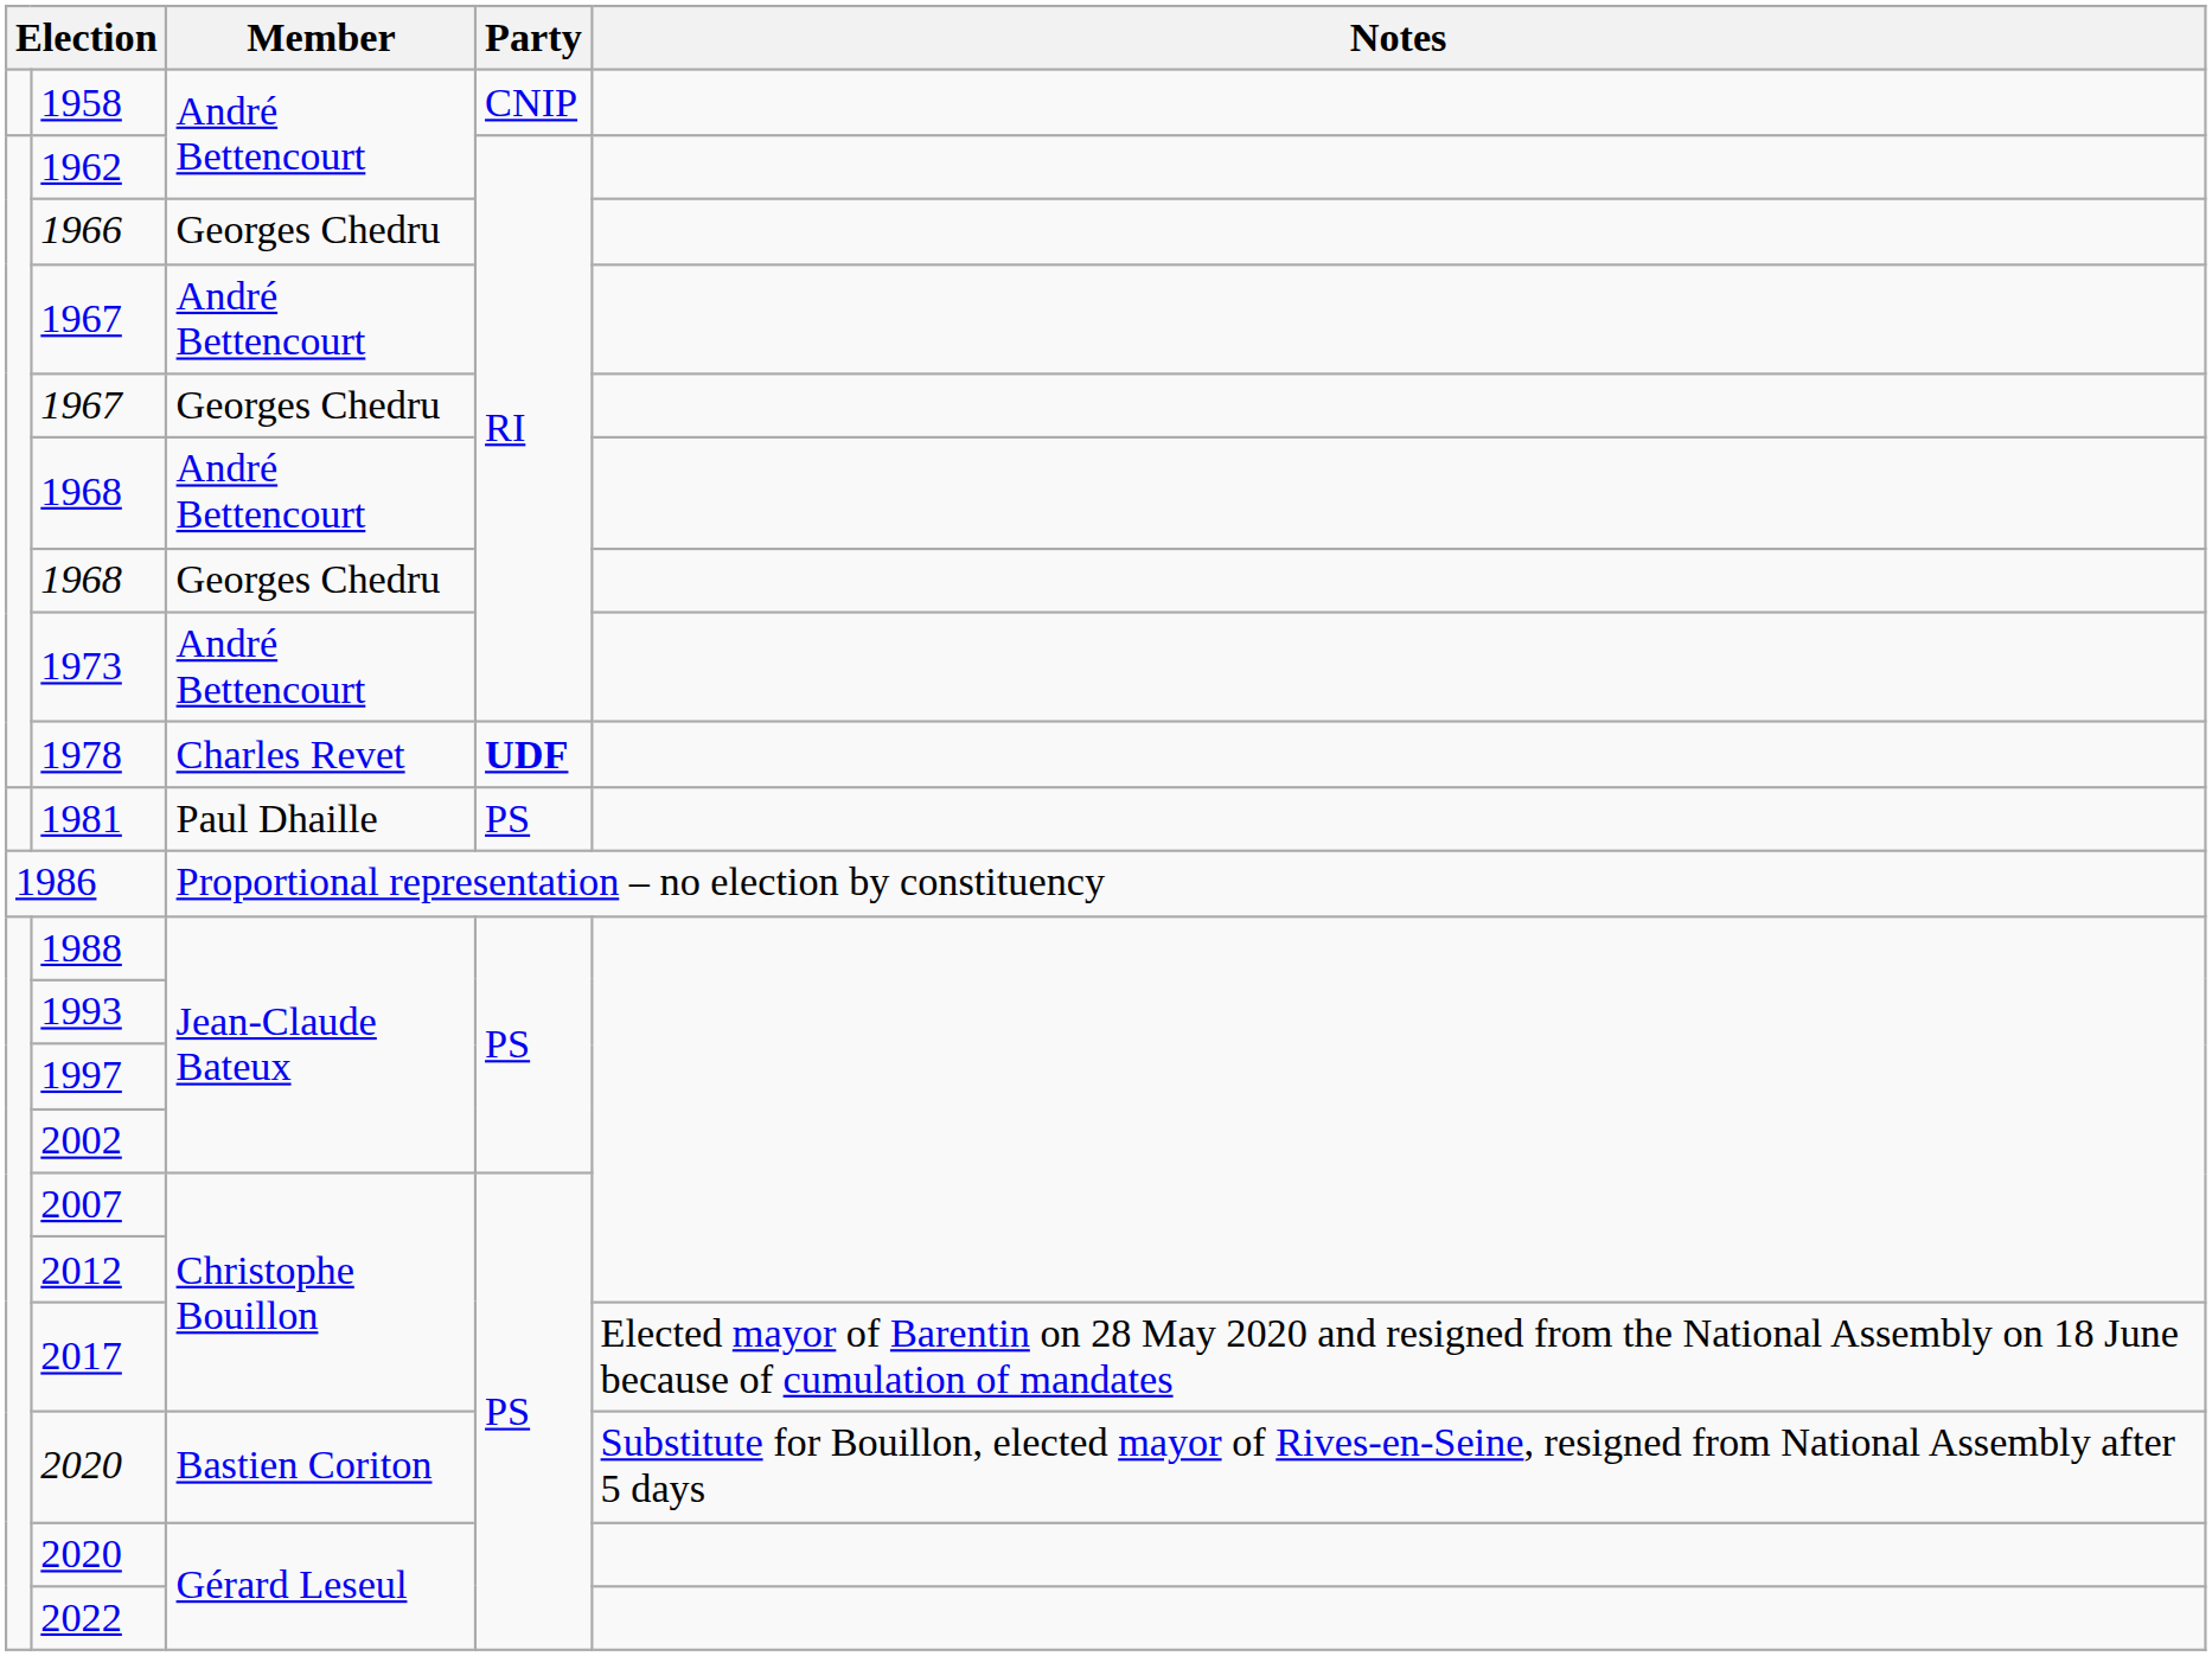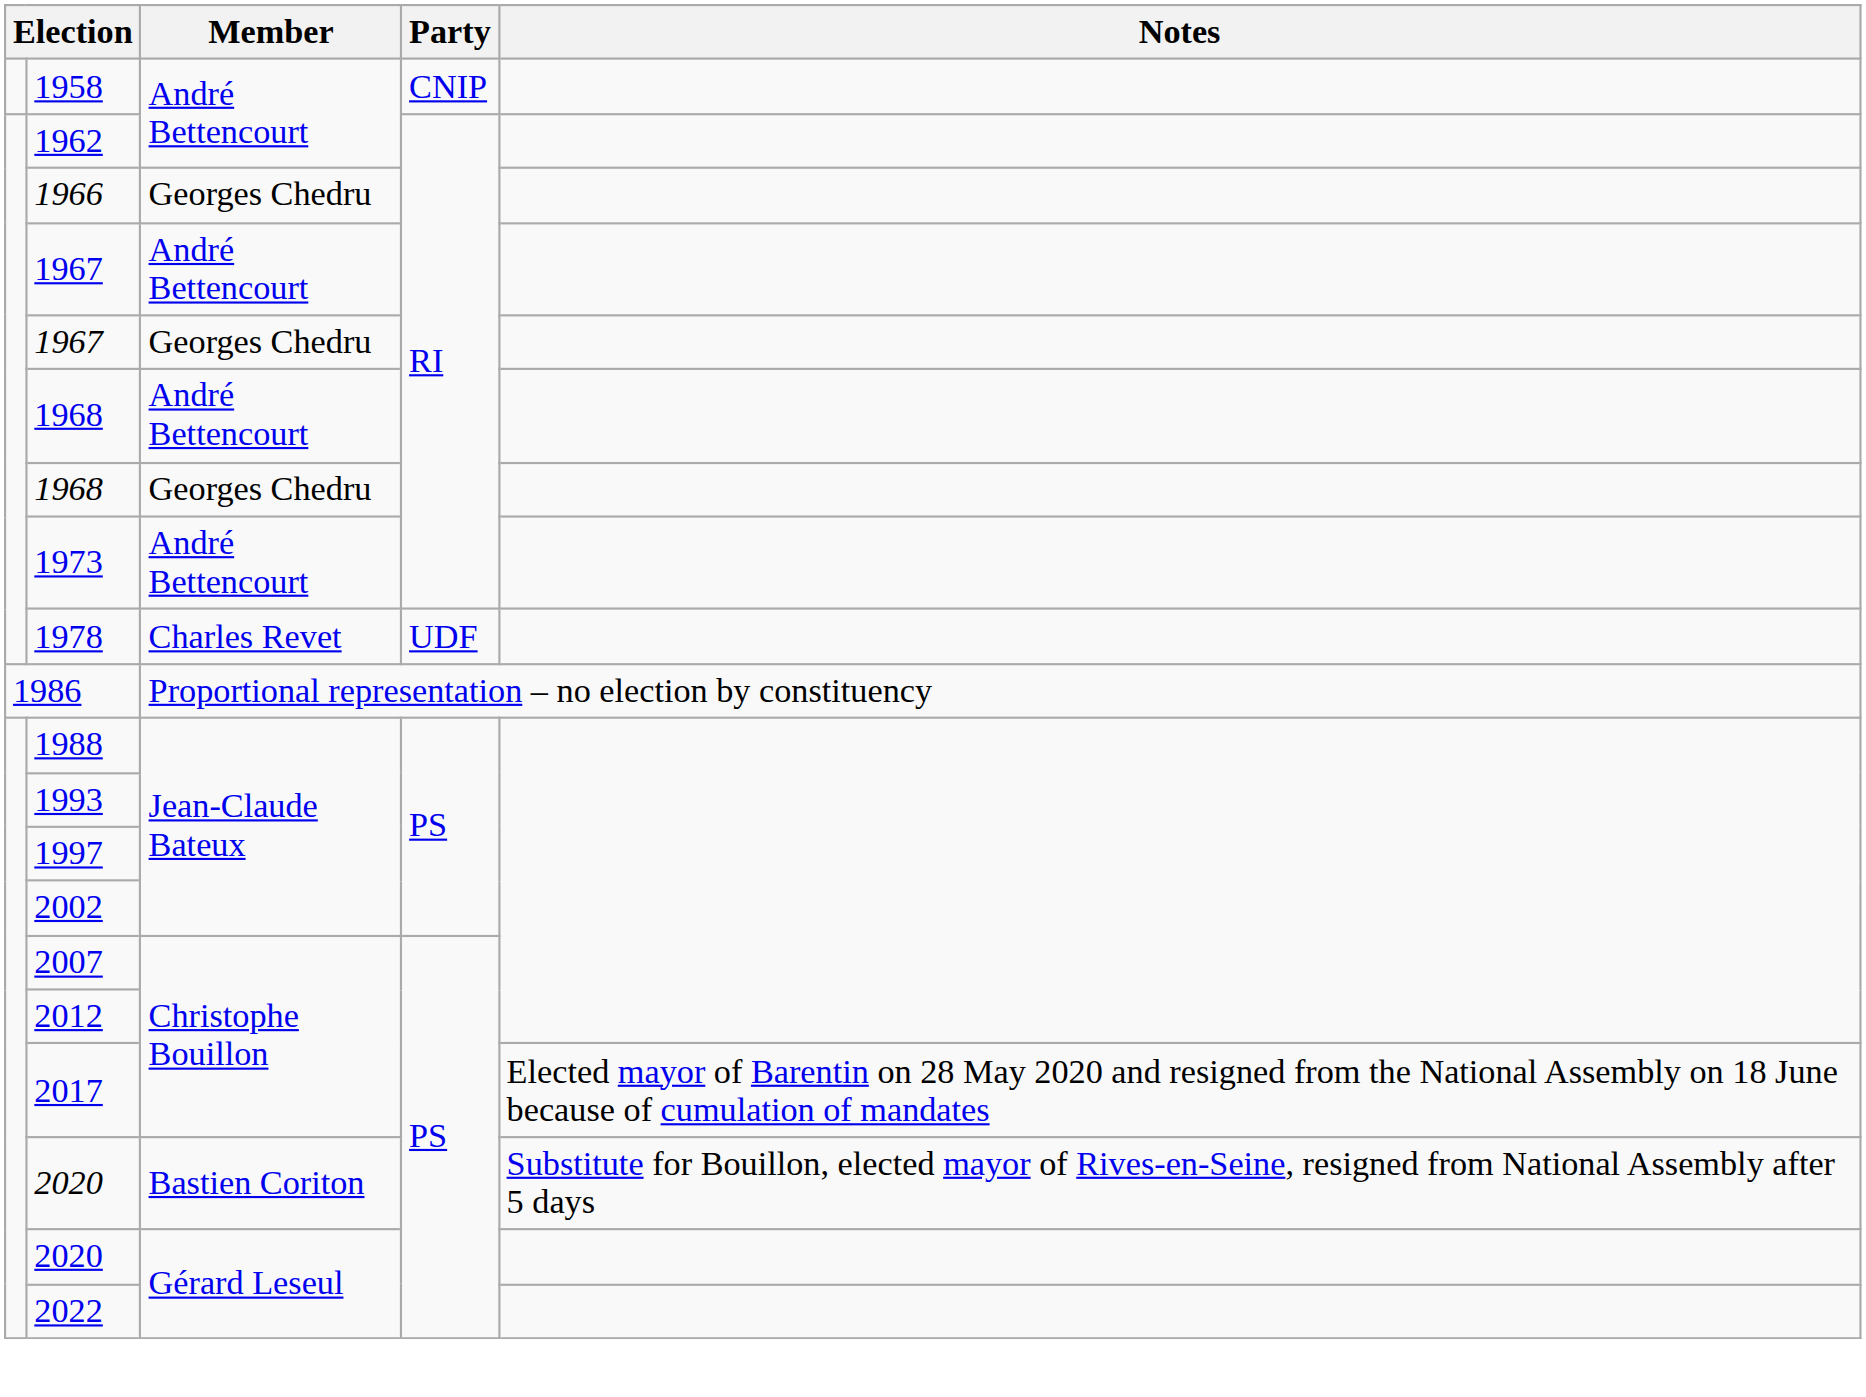1978 | Party: bold -> normal
- row: 1981 | Paul Dhaille | PS
